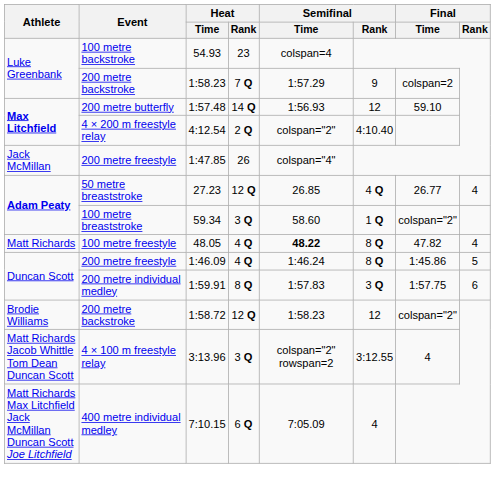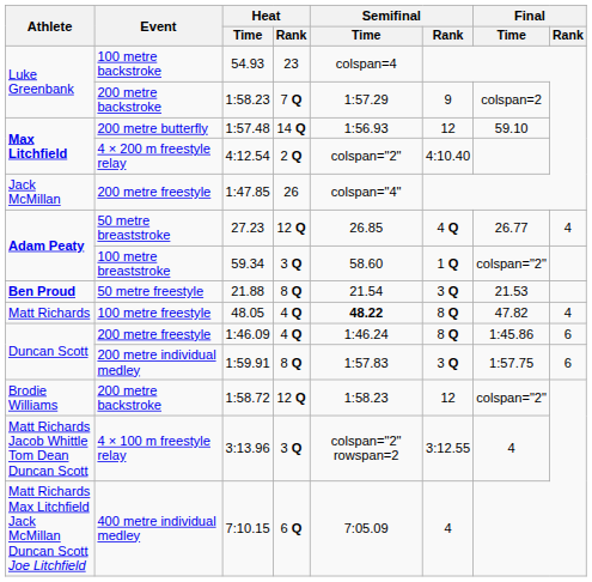+ row: Ben Proud | 50 metre freestyle | 21.88 | 8 Q | 21.54 | 3 Q | 21.53
1:46.09 | Final / Rank: 5 -> 6
